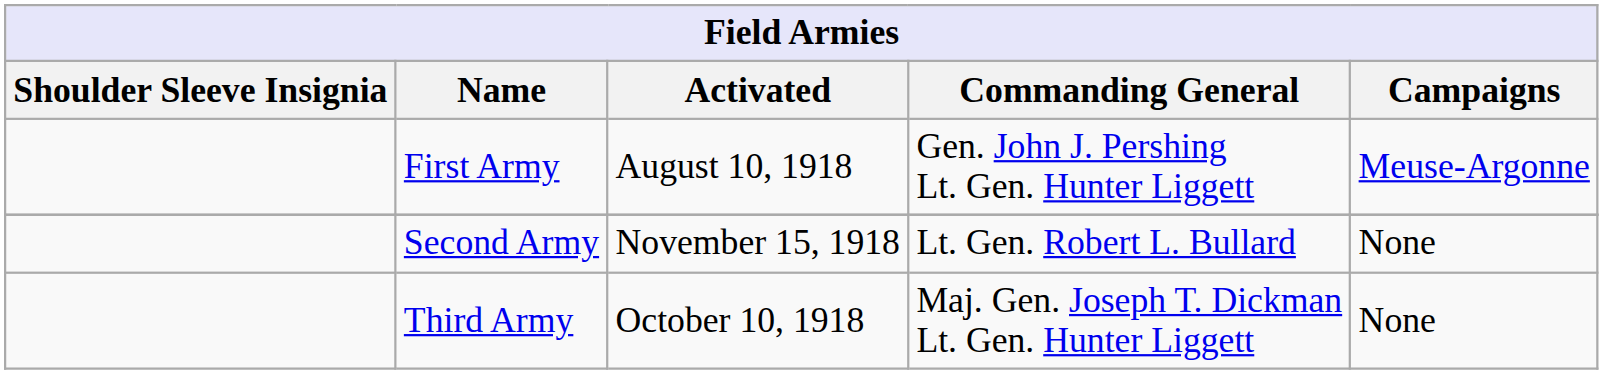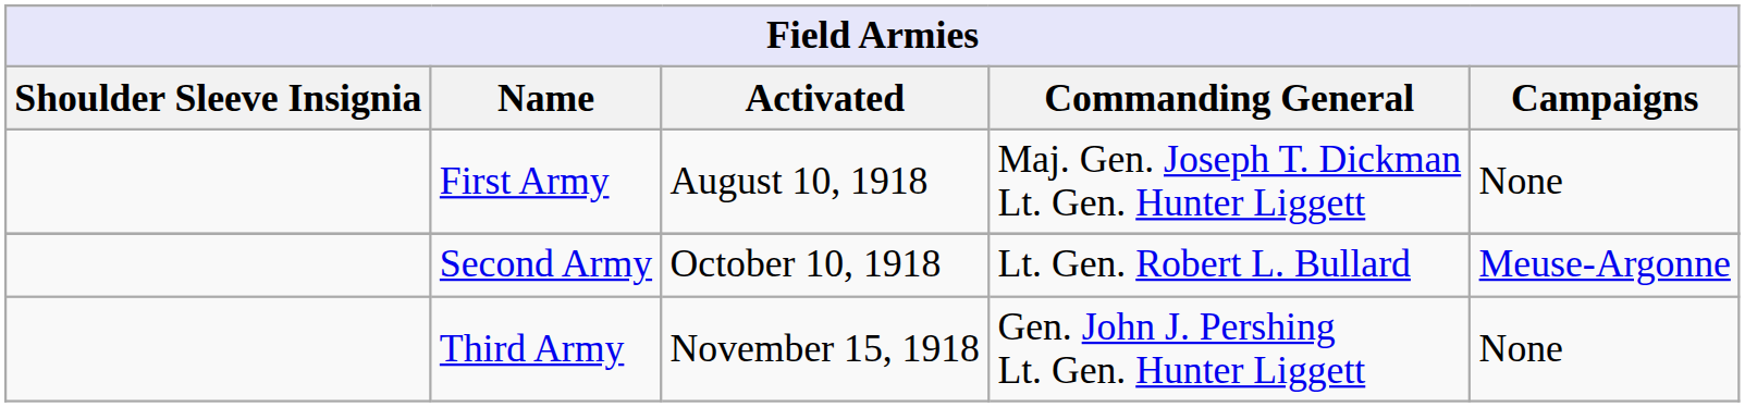First Army | Commanding General: Gen. John J. Pershing Lt. Gen. Hunter Liggett -> Maj. Gen. Joseph T. Dickman Lt. Gen. Hunter Liggett
First Army | Campaigns: Meuse-Argonne -> None
Second Army | Activated: November 15, 1918 -> October 10, 1918
Second Army | Campaigns: None -> Meuse-Argonne
Third Army | Activated: October 10, 1918 -> November 15, 1918
Third Army | Commanding General: Maj. Gen. Joseph T. Dickman Lt. Gen. Hunter Liggett -> Gen. John J. Pershing Lt. Gen. Hunter Liggett
